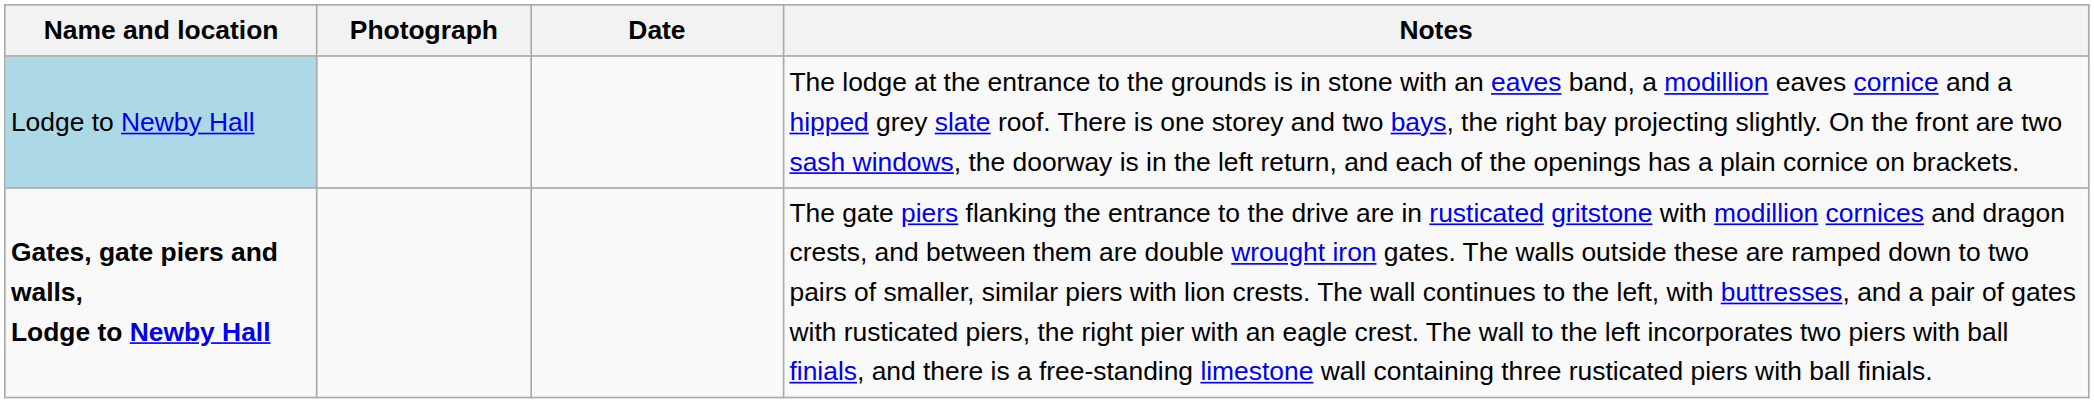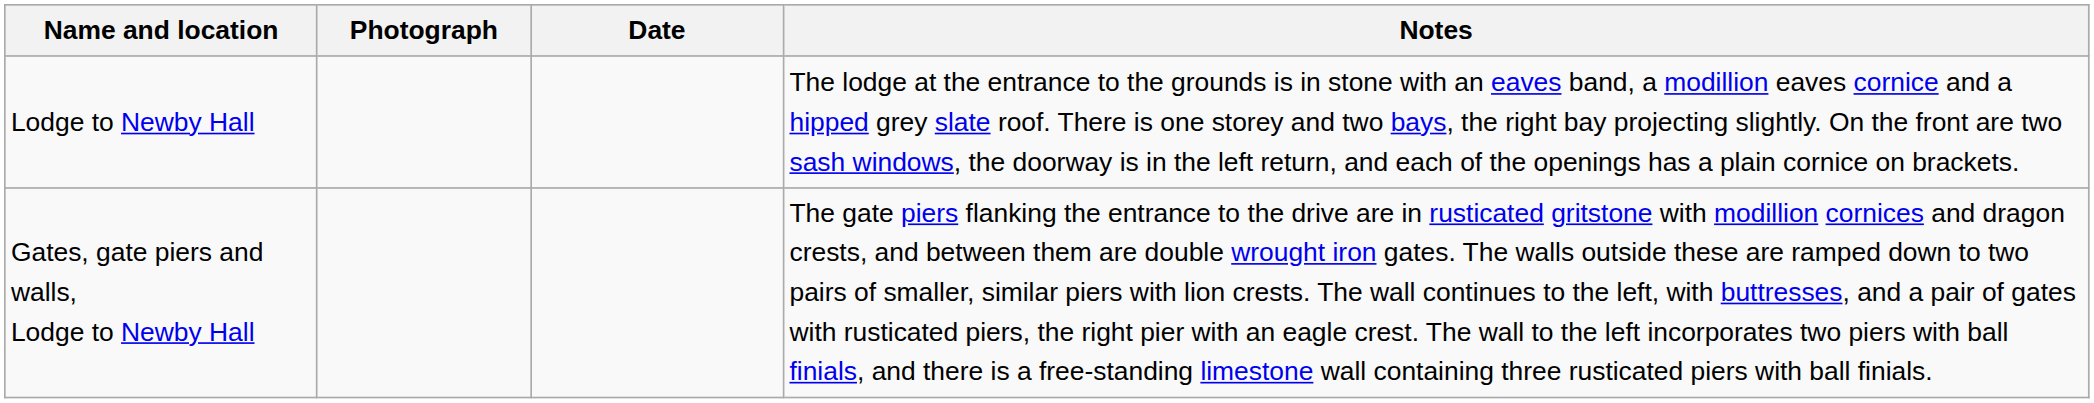Lodge to Newby Hall | Name and location: lightblue background -> no background
Gates, gate piers and walls, Lodge to Newby Hall | Name and location: bold -> normal
